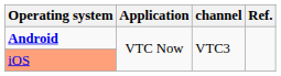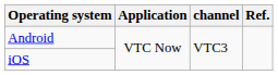Android | Operating system: bold -> normal
iOS | Operating system: lightsalmon background -> no background
